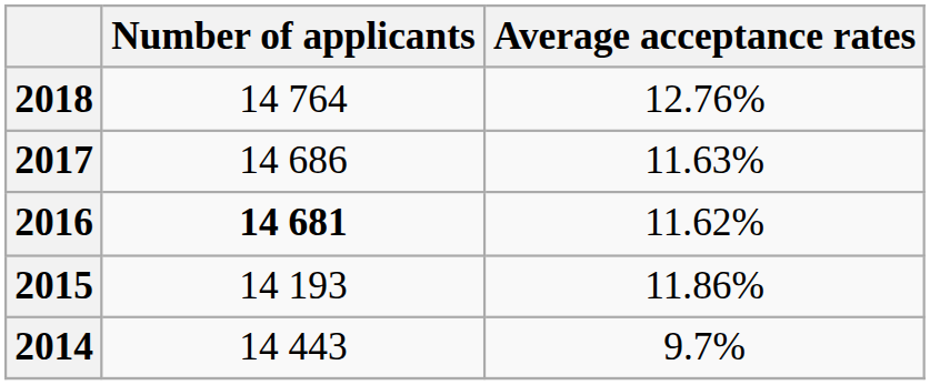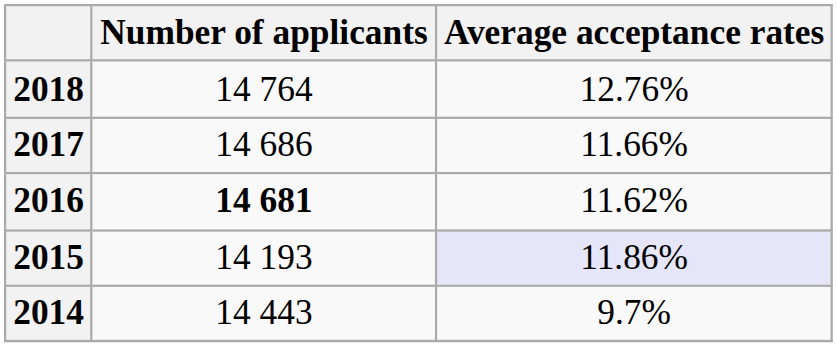2017 | Average acceptance rates: 11.63% -> 11.66%
2015 | Average acceptance rates: no background -> lavender background
